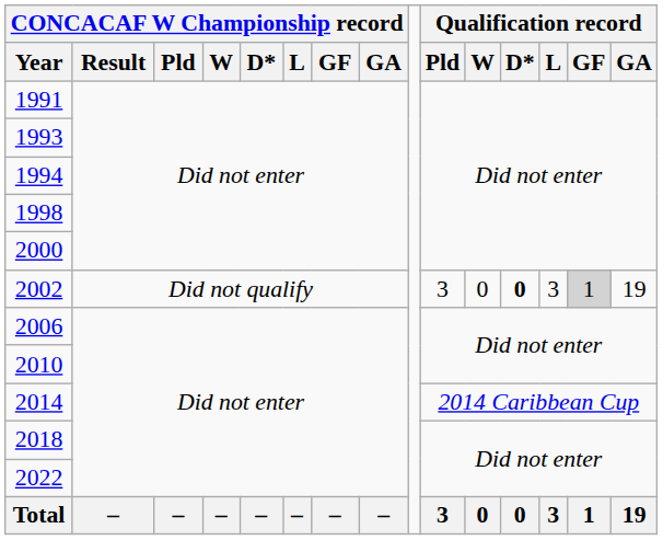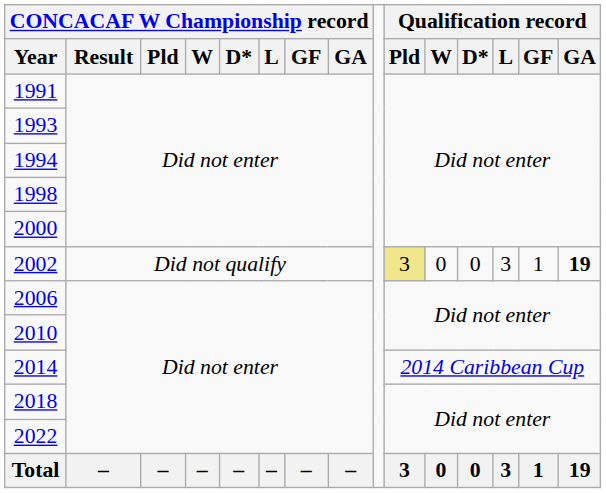2002 | Qualification record / Pld: no background -> khaki background
2002 | Qualification record / D*: bold -> normal
2002 | Qualification record / GF: lightgrey background -> no background
2002 | Qualification record / GA: normal -> bold
